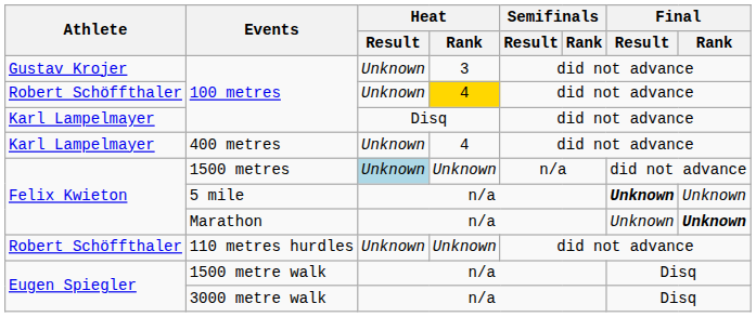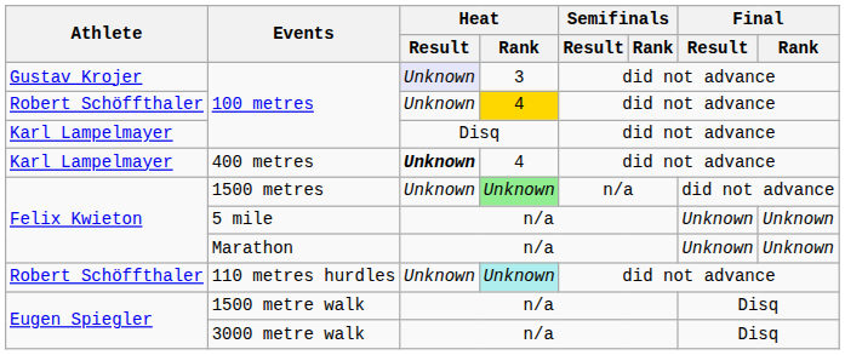Gustav Krojer / 100 metres | Heat / Result: no background -> lavender background
400 metres | Heat / Result: normal -> bold
1500 metres | Heat / Result: lightblue background -> no background
1500 metres | Heat / Rank: no background -> lightgreen background
5 mile | Final / Result: bold -> normal
Marathon | Final / Rank: bold -> normal
110 metres hurdles | Heat / Rank: no background -> paleturquoise background
